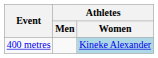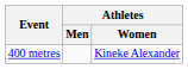400 metres | Athletes / Women: lightblue background -> no background
